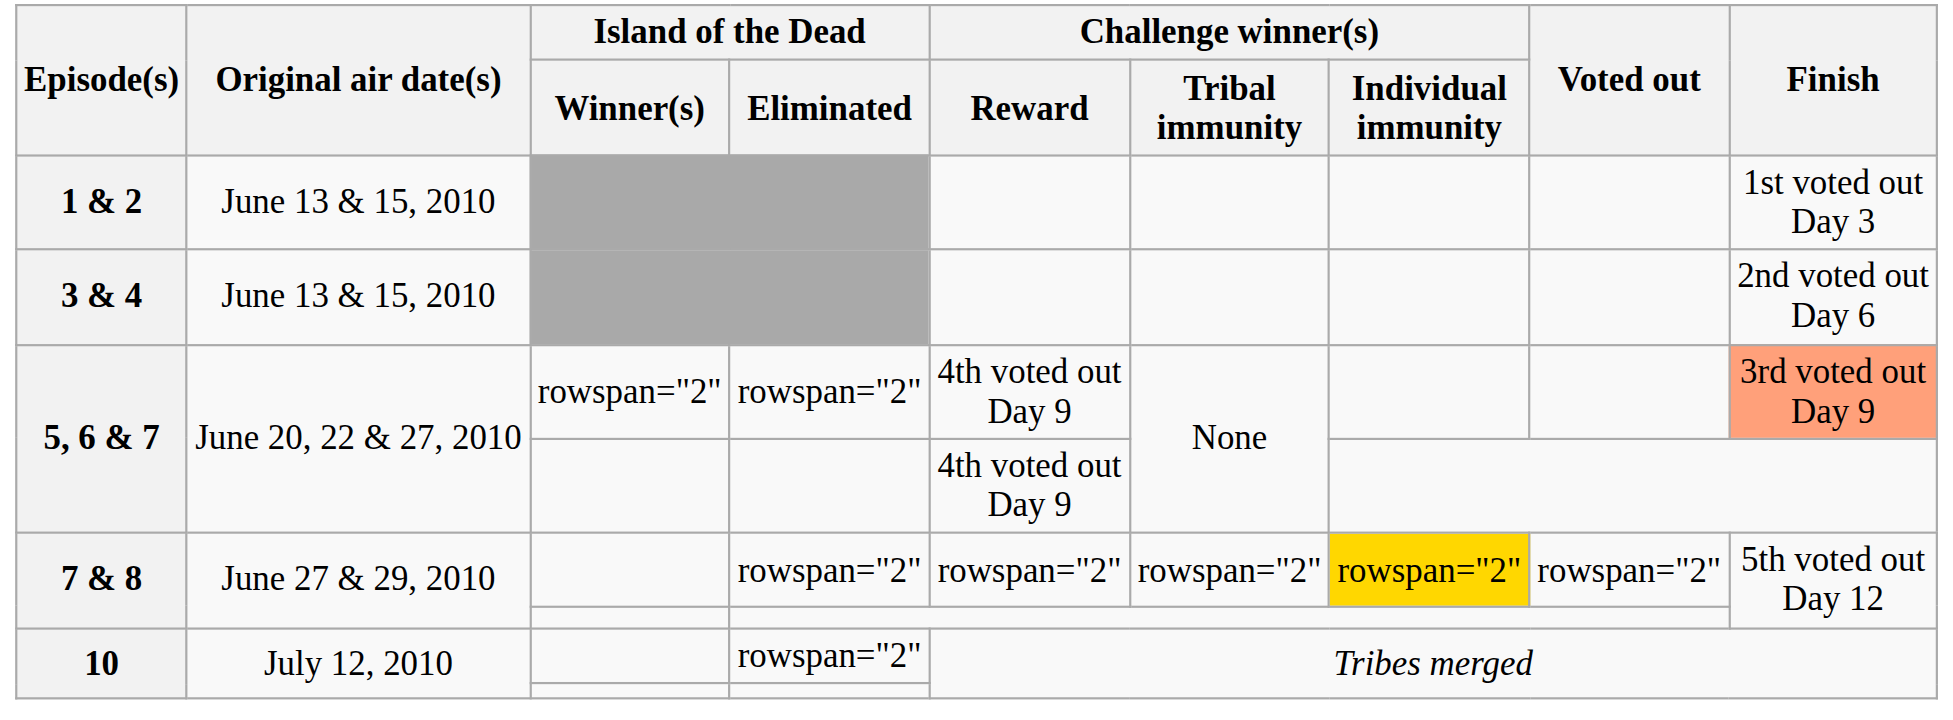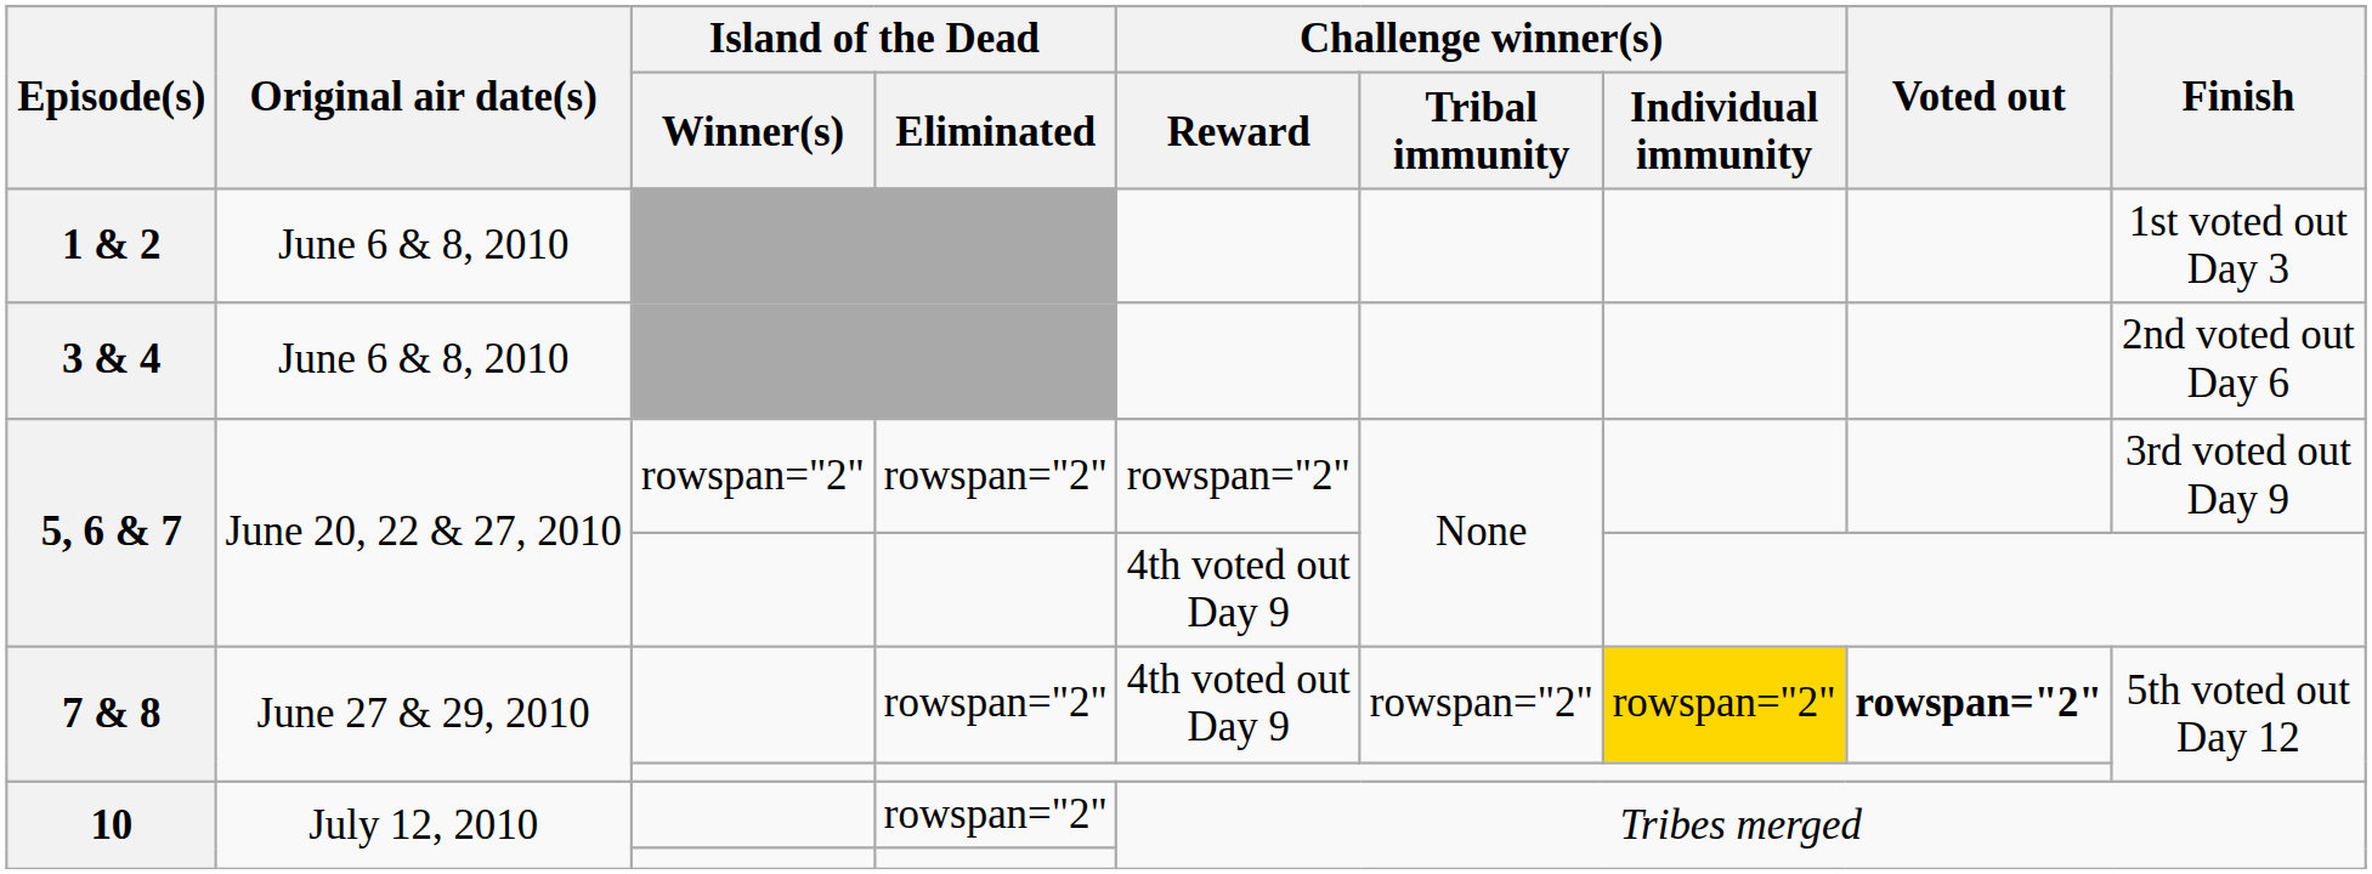1 & 2 | Original air date(s): June 13 & 15, 2010 -> June 6 & 8, 2010
3 & 4 | Original air date(s): June 13 & 15, 2010 -> June 6 & 8, 2010
5, 6 & 7 / rowspan="2" | Challenge winner(s) / Reward: 4th voted out Day 9 -> rowspan="2"
5, 6 & 7 / rowspan="2" | Finish: lightsalmon background -> no background
7 & 8 / rowspan="2" | Challenge winner(s) / Reward: rowspan="2" -> 4th voted out Day 9
7 & 8 / rowspan="2" | Voted out: normal -> bold
